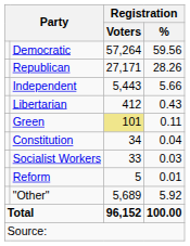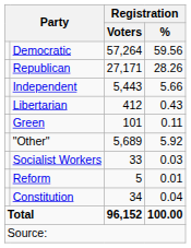Green | Registration / Voters: khaki background -> no background
rows swapped: Constitution <-> "Other"
